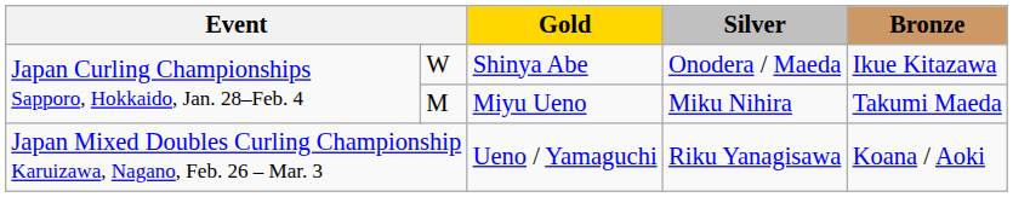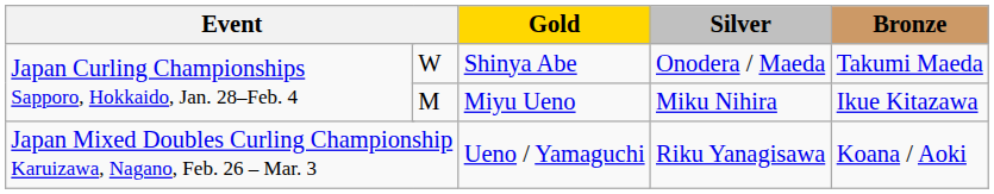Shinya Abe | Bronze: Ikue Kitazawa -> Takumi Maeda
Miyu Ueno | Bronze: Takumi Maeda -> Ikue Kitazawa
